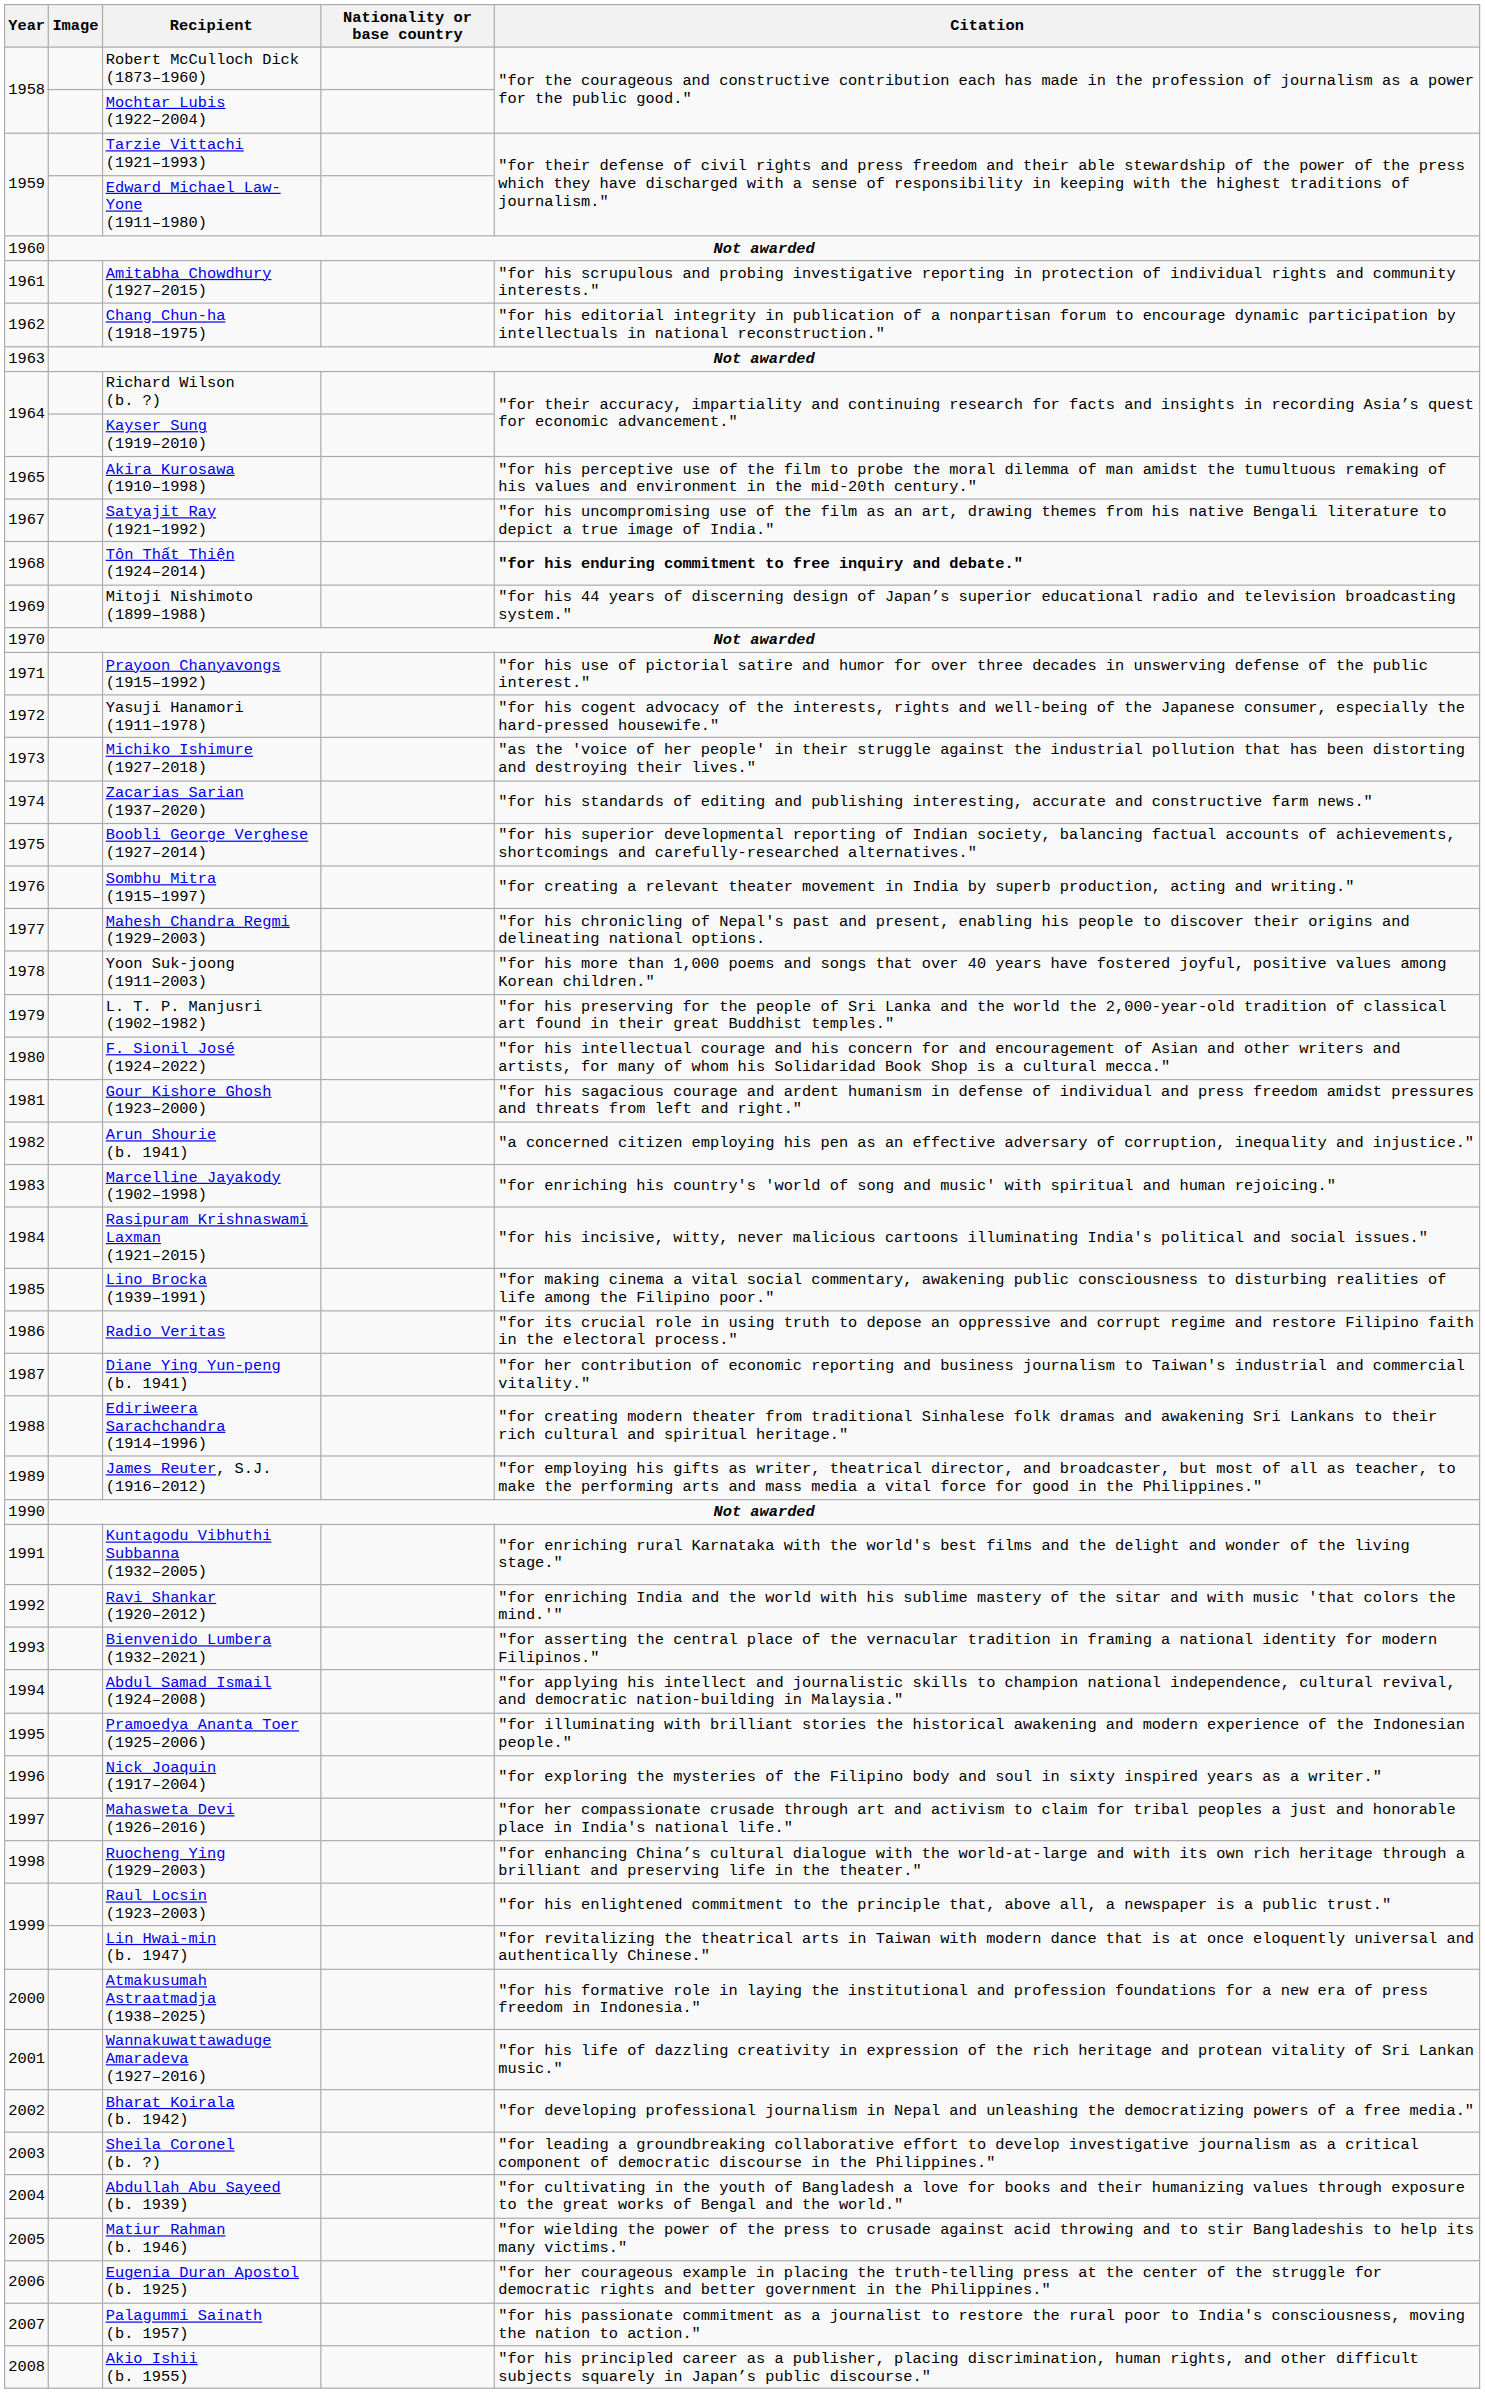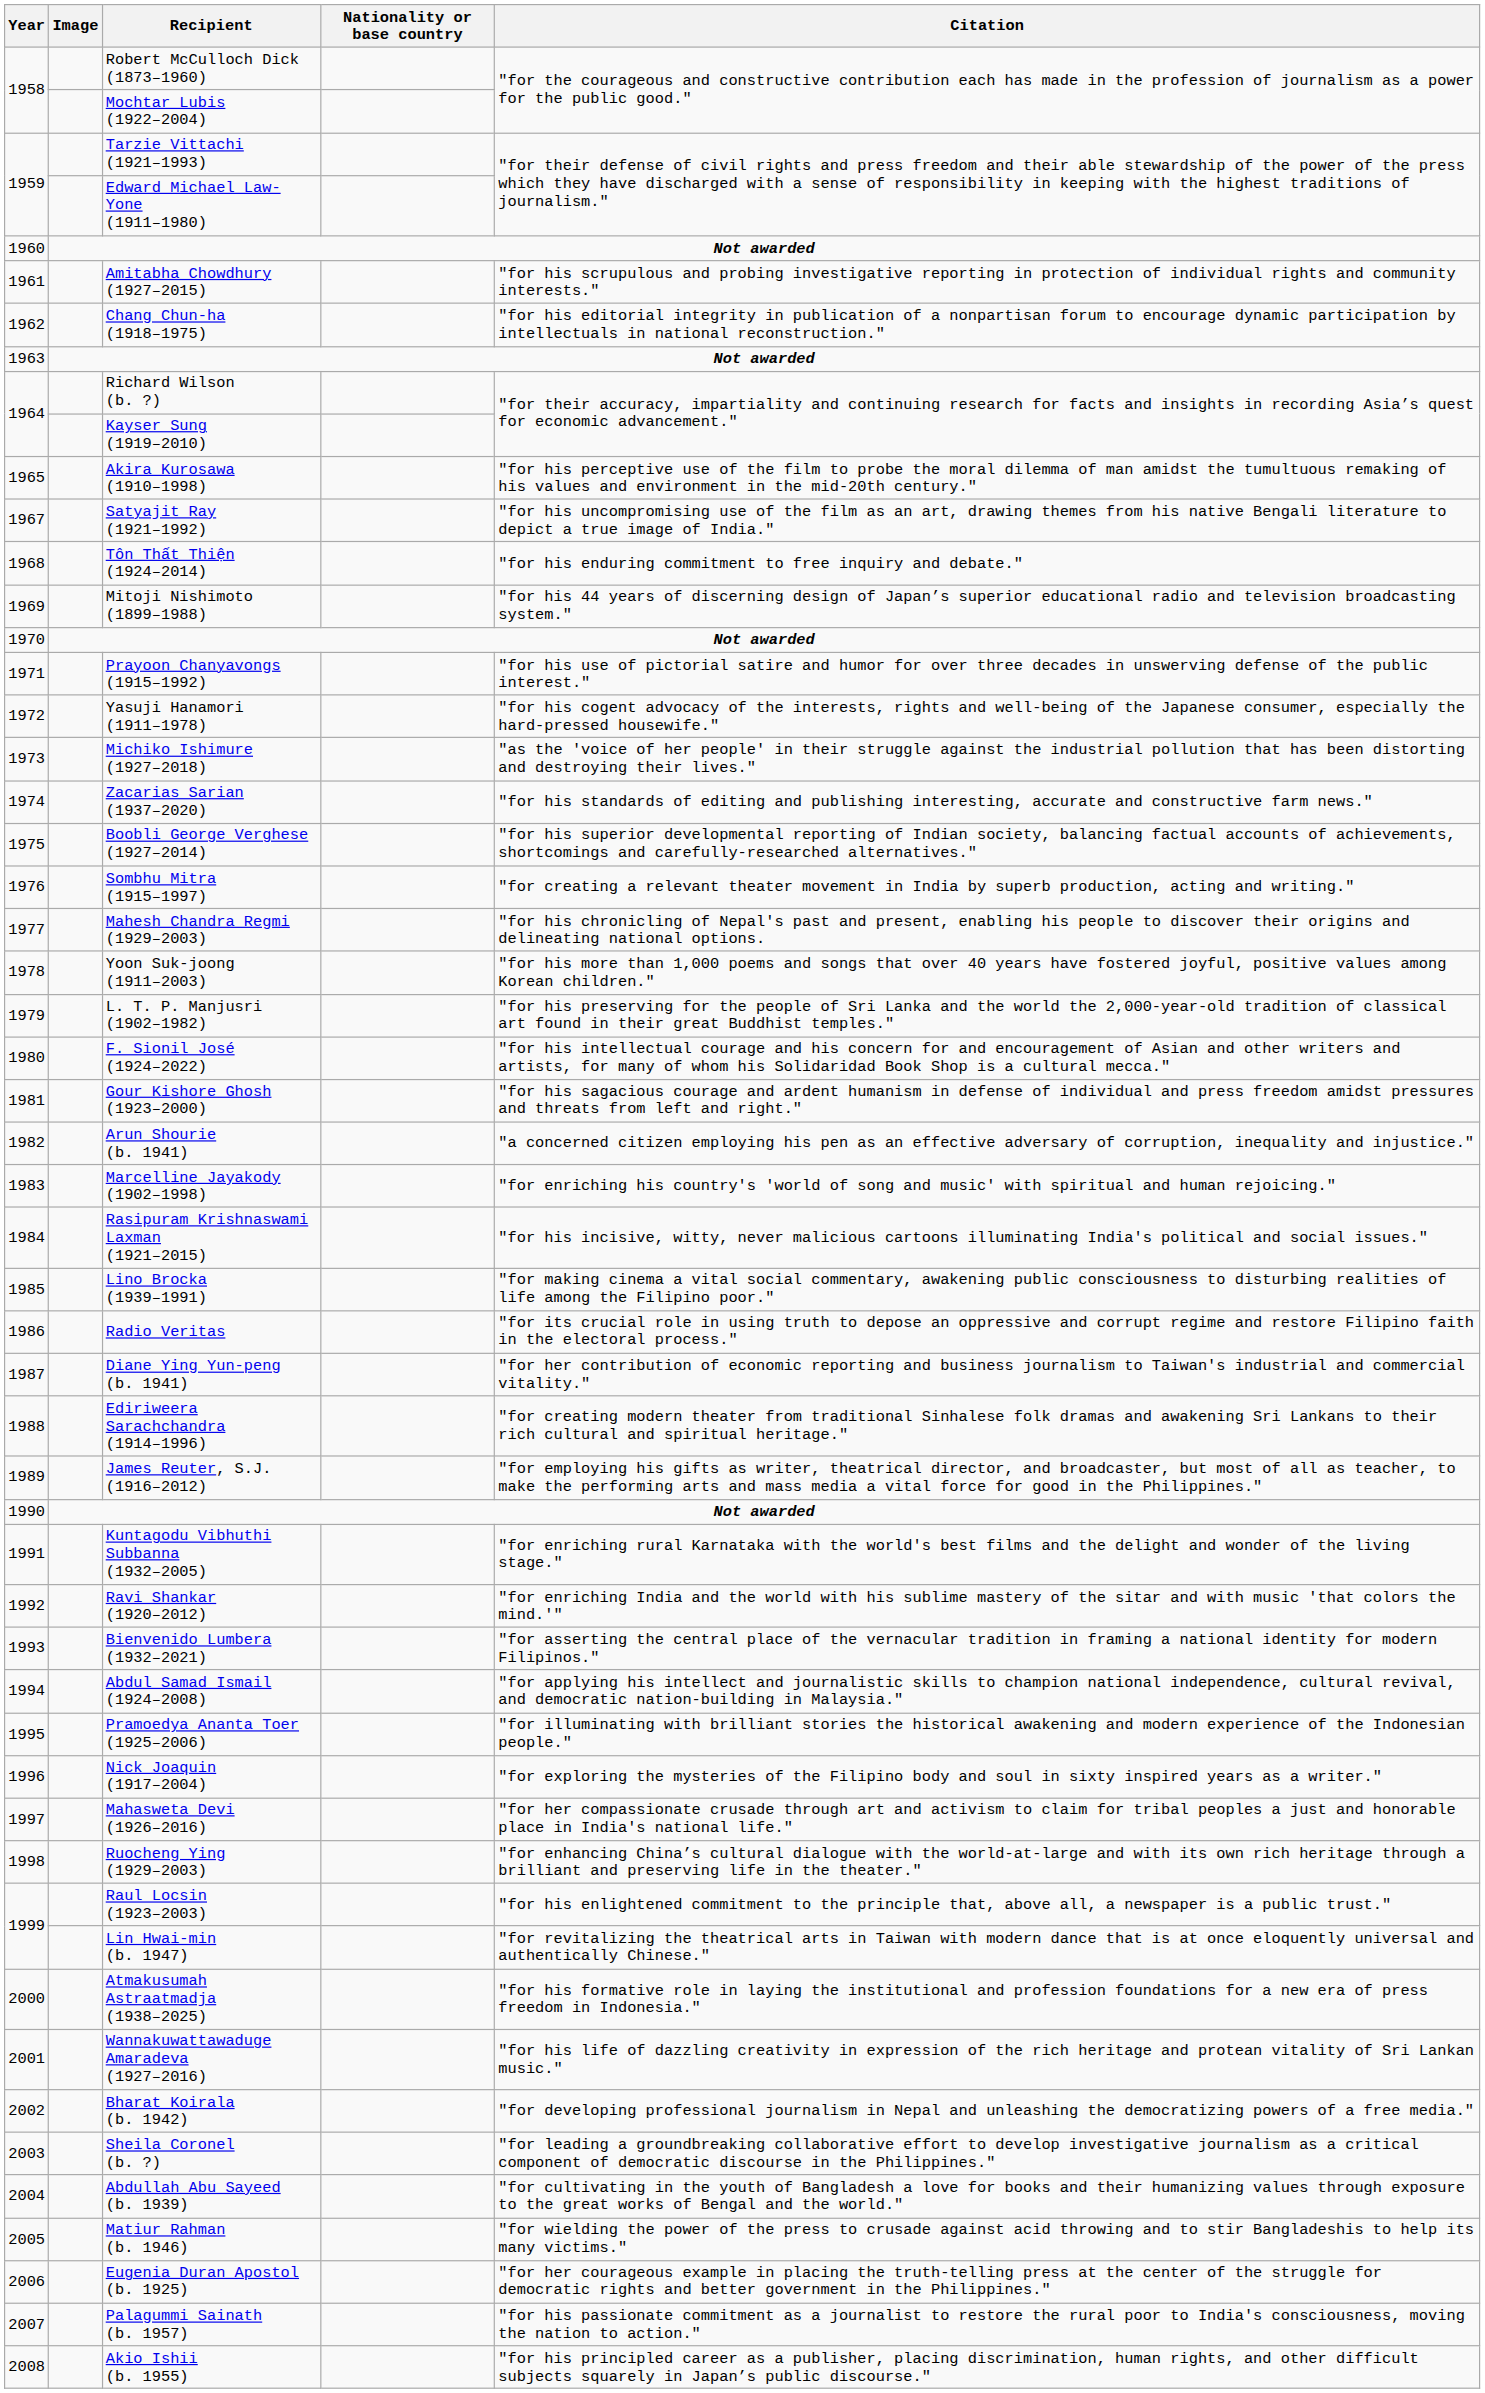Tôn Thất Thiện (1924–2014) | Citation: bold -> normal
